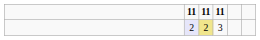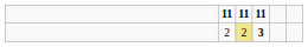row 2 | column 2: lavender background -> no background
row 2 | column 4: normal -> bold
